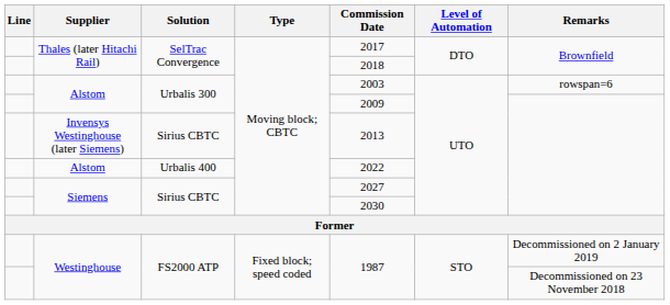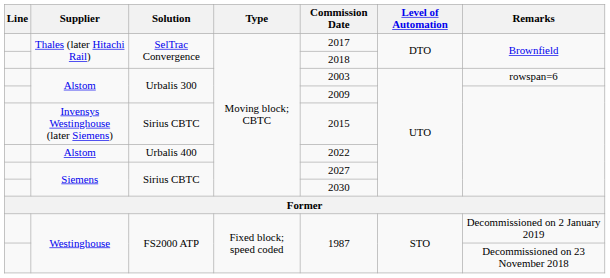Invensys Westinghouse (later Siemens) | Commission Date: 2013 -> 2015
